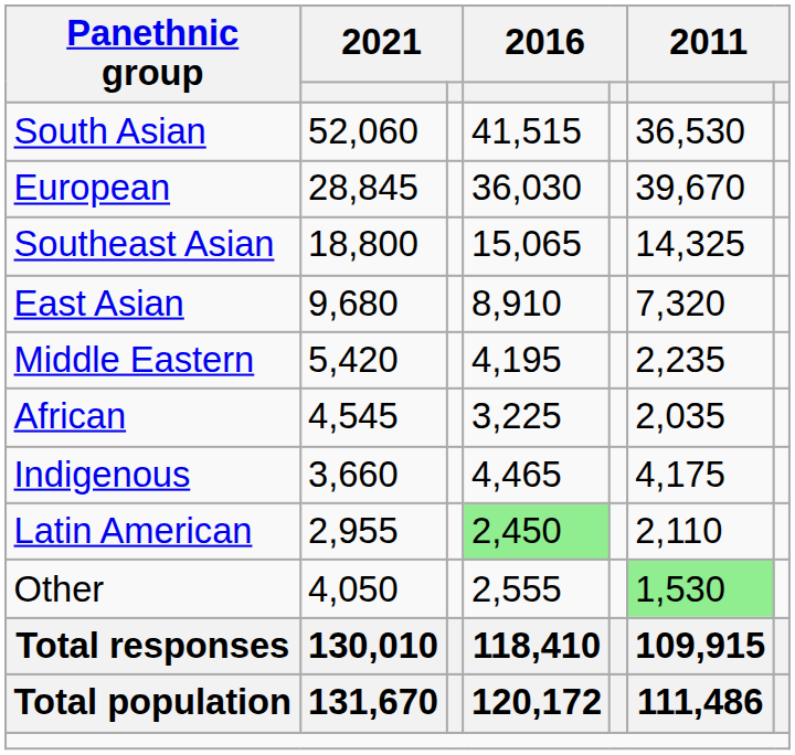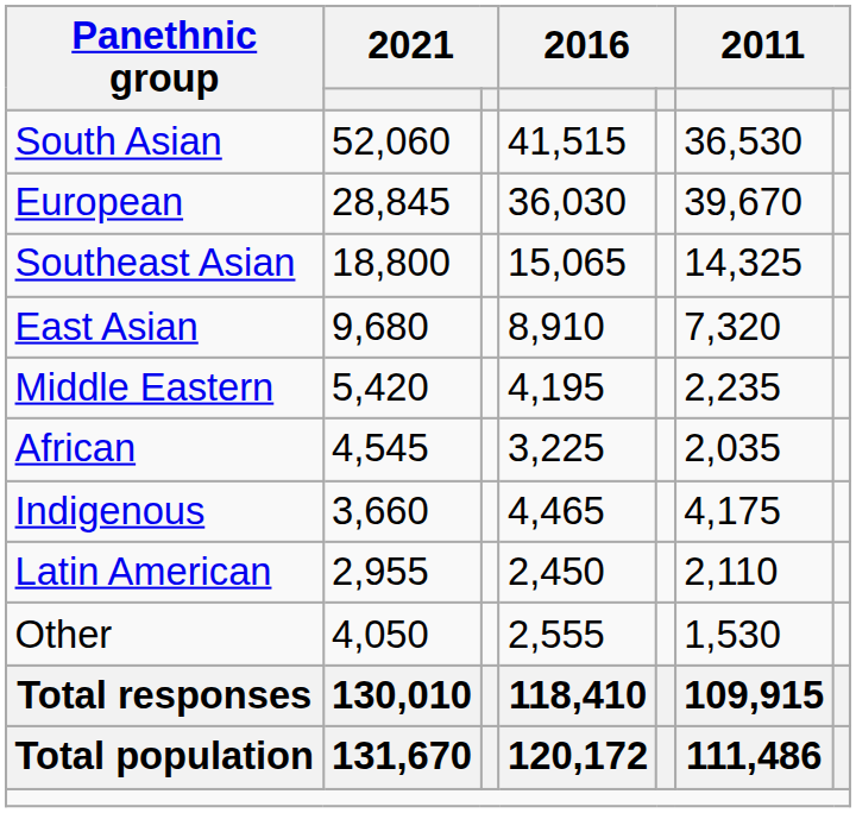Latin American | column 4: lightgreen background -> no background
Other | column 6: lightgreen background -> no background
